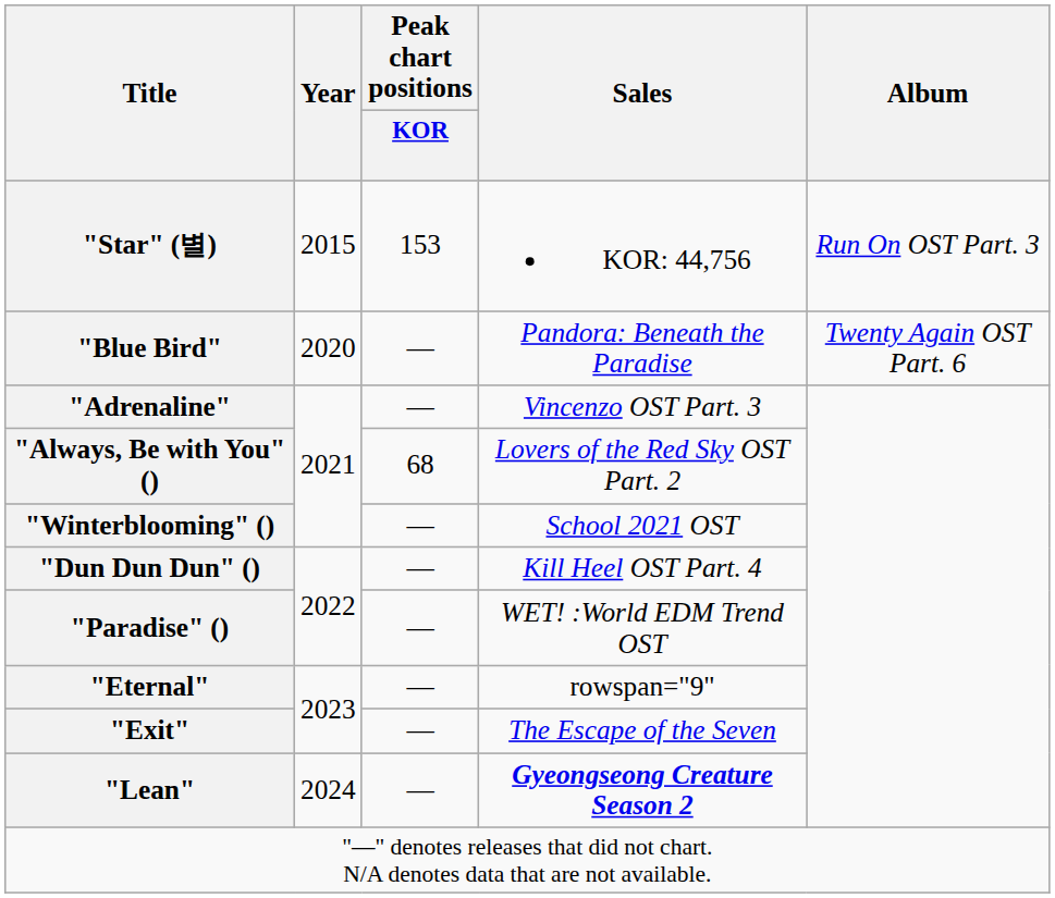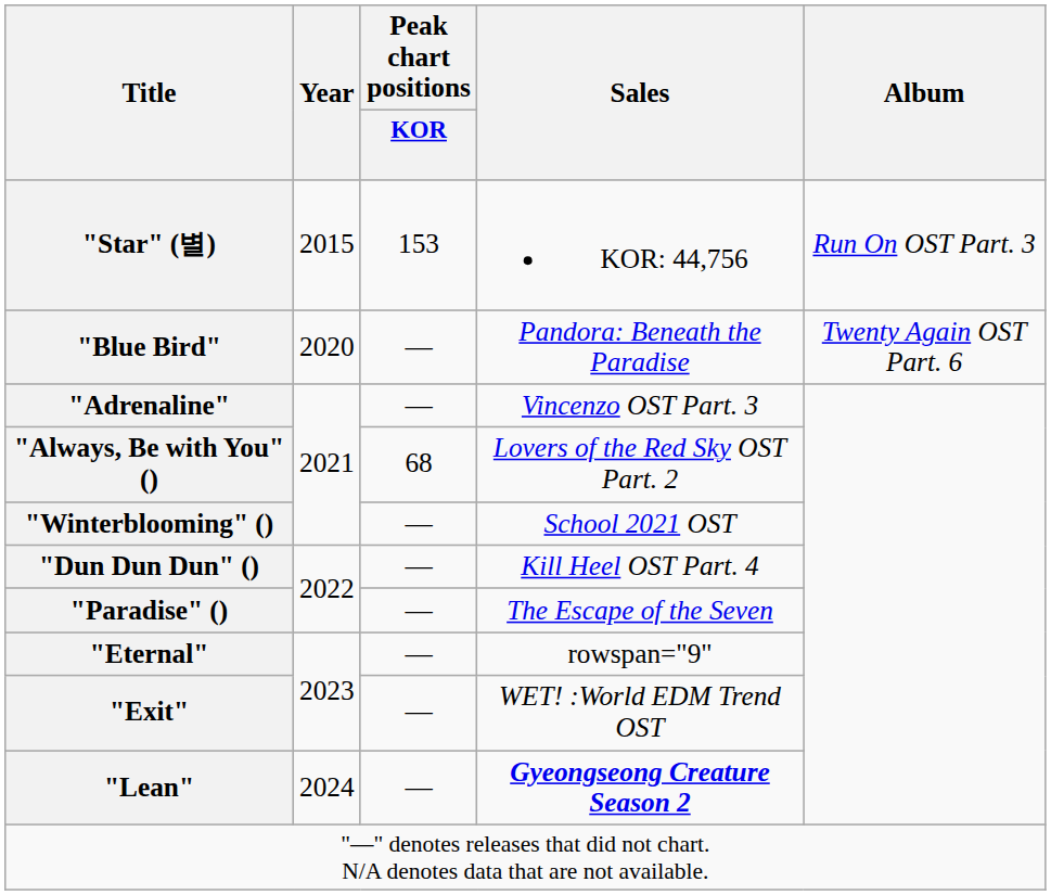"Paradise" () | Sales: WET! :World EDM Trend OST -> The Escape of the Seven
"Exit" | Sales: The Escape of the Seven -> WET! :World EDM Trend OST
